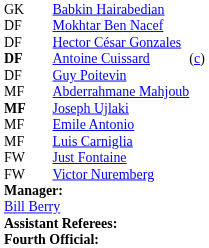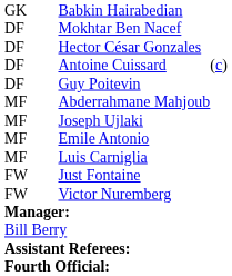Antoine Cuissard | column 1: bold -> normal
Joseph Ujlaki | column 1: bold -> normal
